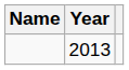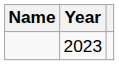row 2 | Year: 2013 -> 2023
